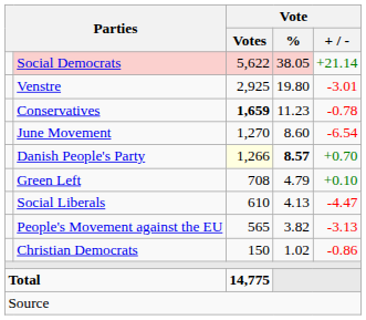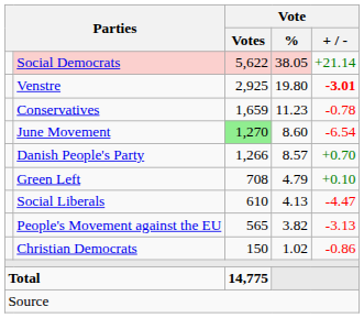Venstre | Vote / + / -: normal -> bold
Conservatives | Vote / Votes: bold -> normal
June Movement | Vote / Votes: no background -> lightgreen background
Danish People's Party | Vote / Votes: lightyellow background -> no background
Danish People's Party | Vote / %: bold -> normal
